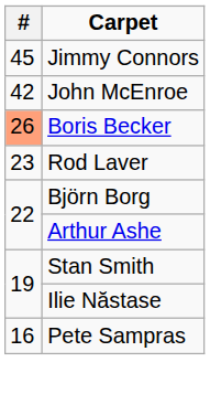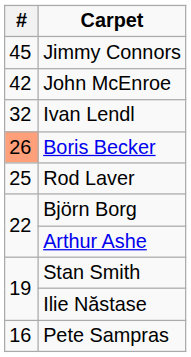+ row: 32 | Ivan Lendl
Rod Laver | #: 23 -> 25
